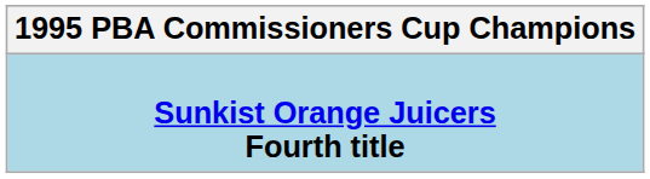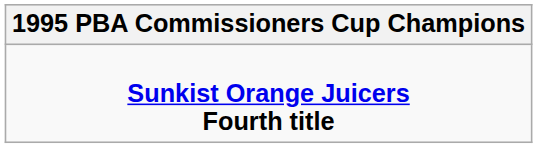row 2 | column 1: lightblue background -> no background
